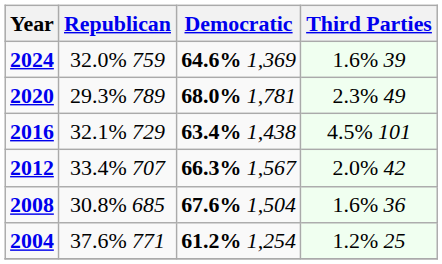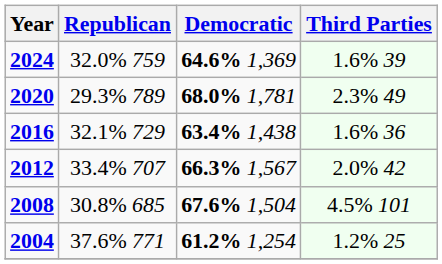2016 | Third Parties: 4.5% 101 -> 1.6% 36
2008 | Third Parties: 1.6% 36 -> 4.5% 101
